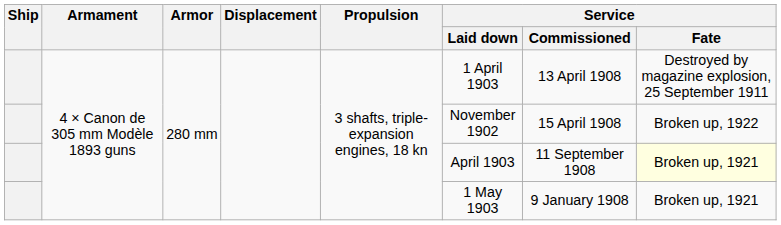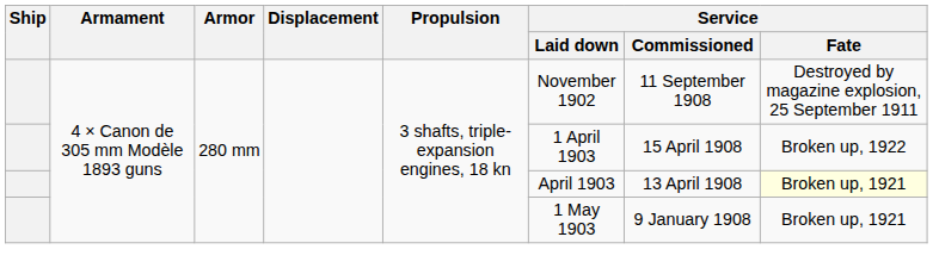row 3 | Service / Laid down: 1 April 1903 -> November 1902
row 3 | Service / Commissioned: 13 April 1908 -> 11 September 1908
row 4 | Service / Laid down: November 1902 -> 1 April 1903
row 5 | Service / Commissioned: 11 September 1908 -> 13 April 1908
